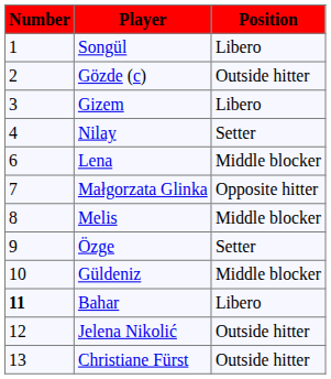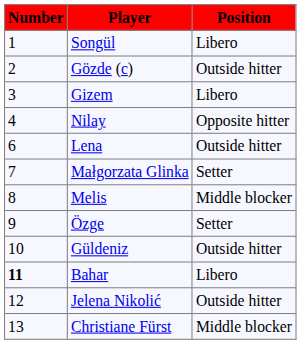Nilay | Position: Setter -> Opposite hitter
Lena | Position: Middle blocker -> Outside hitter
Małgorzata Glinka | Position: Opposite hitter -> Setter
Güldeniz | Position: Middle blocker -> Outside hitter
Christiane Fürst | Position: Outside hitter -> Middle blocker
